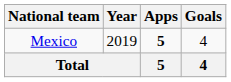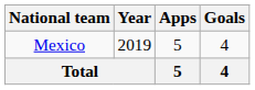Mexico | Apps: bold -> normal
